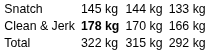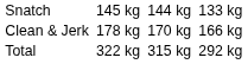Clean & Jerk | column 2: bold -> normal
